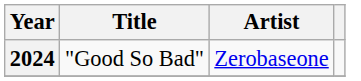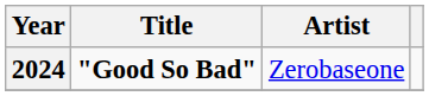2024 | Title: normal -> bold
